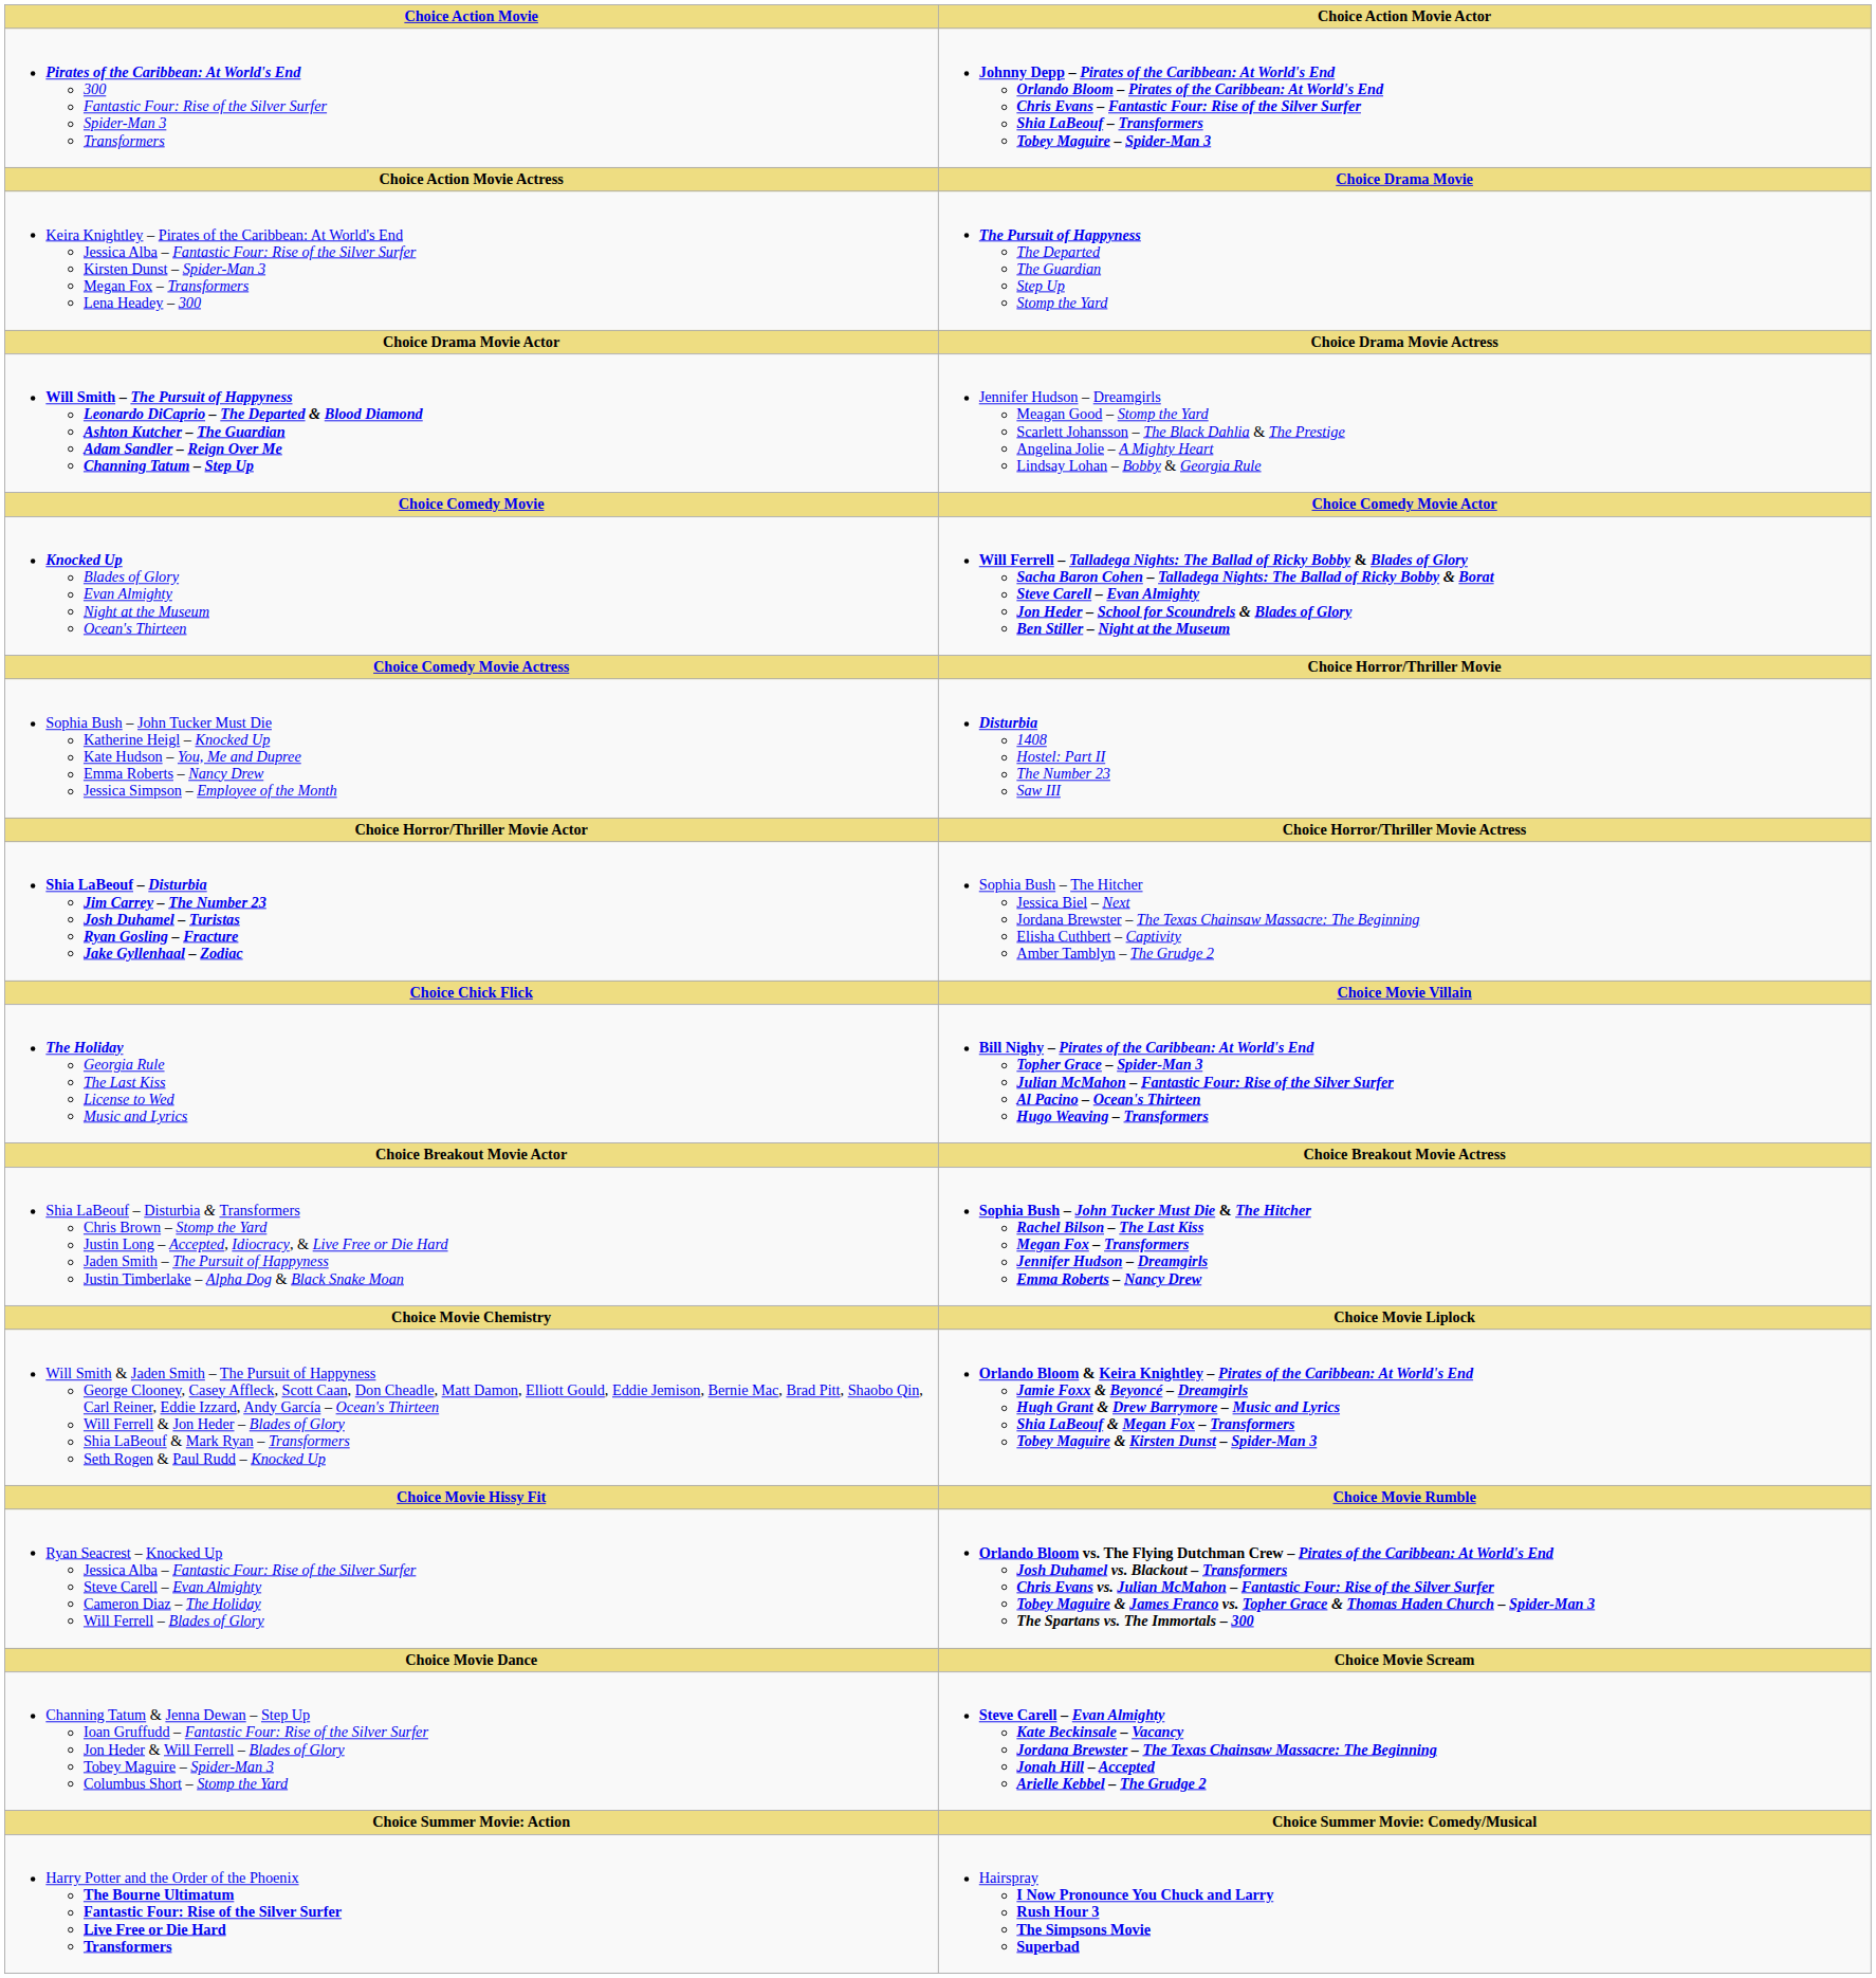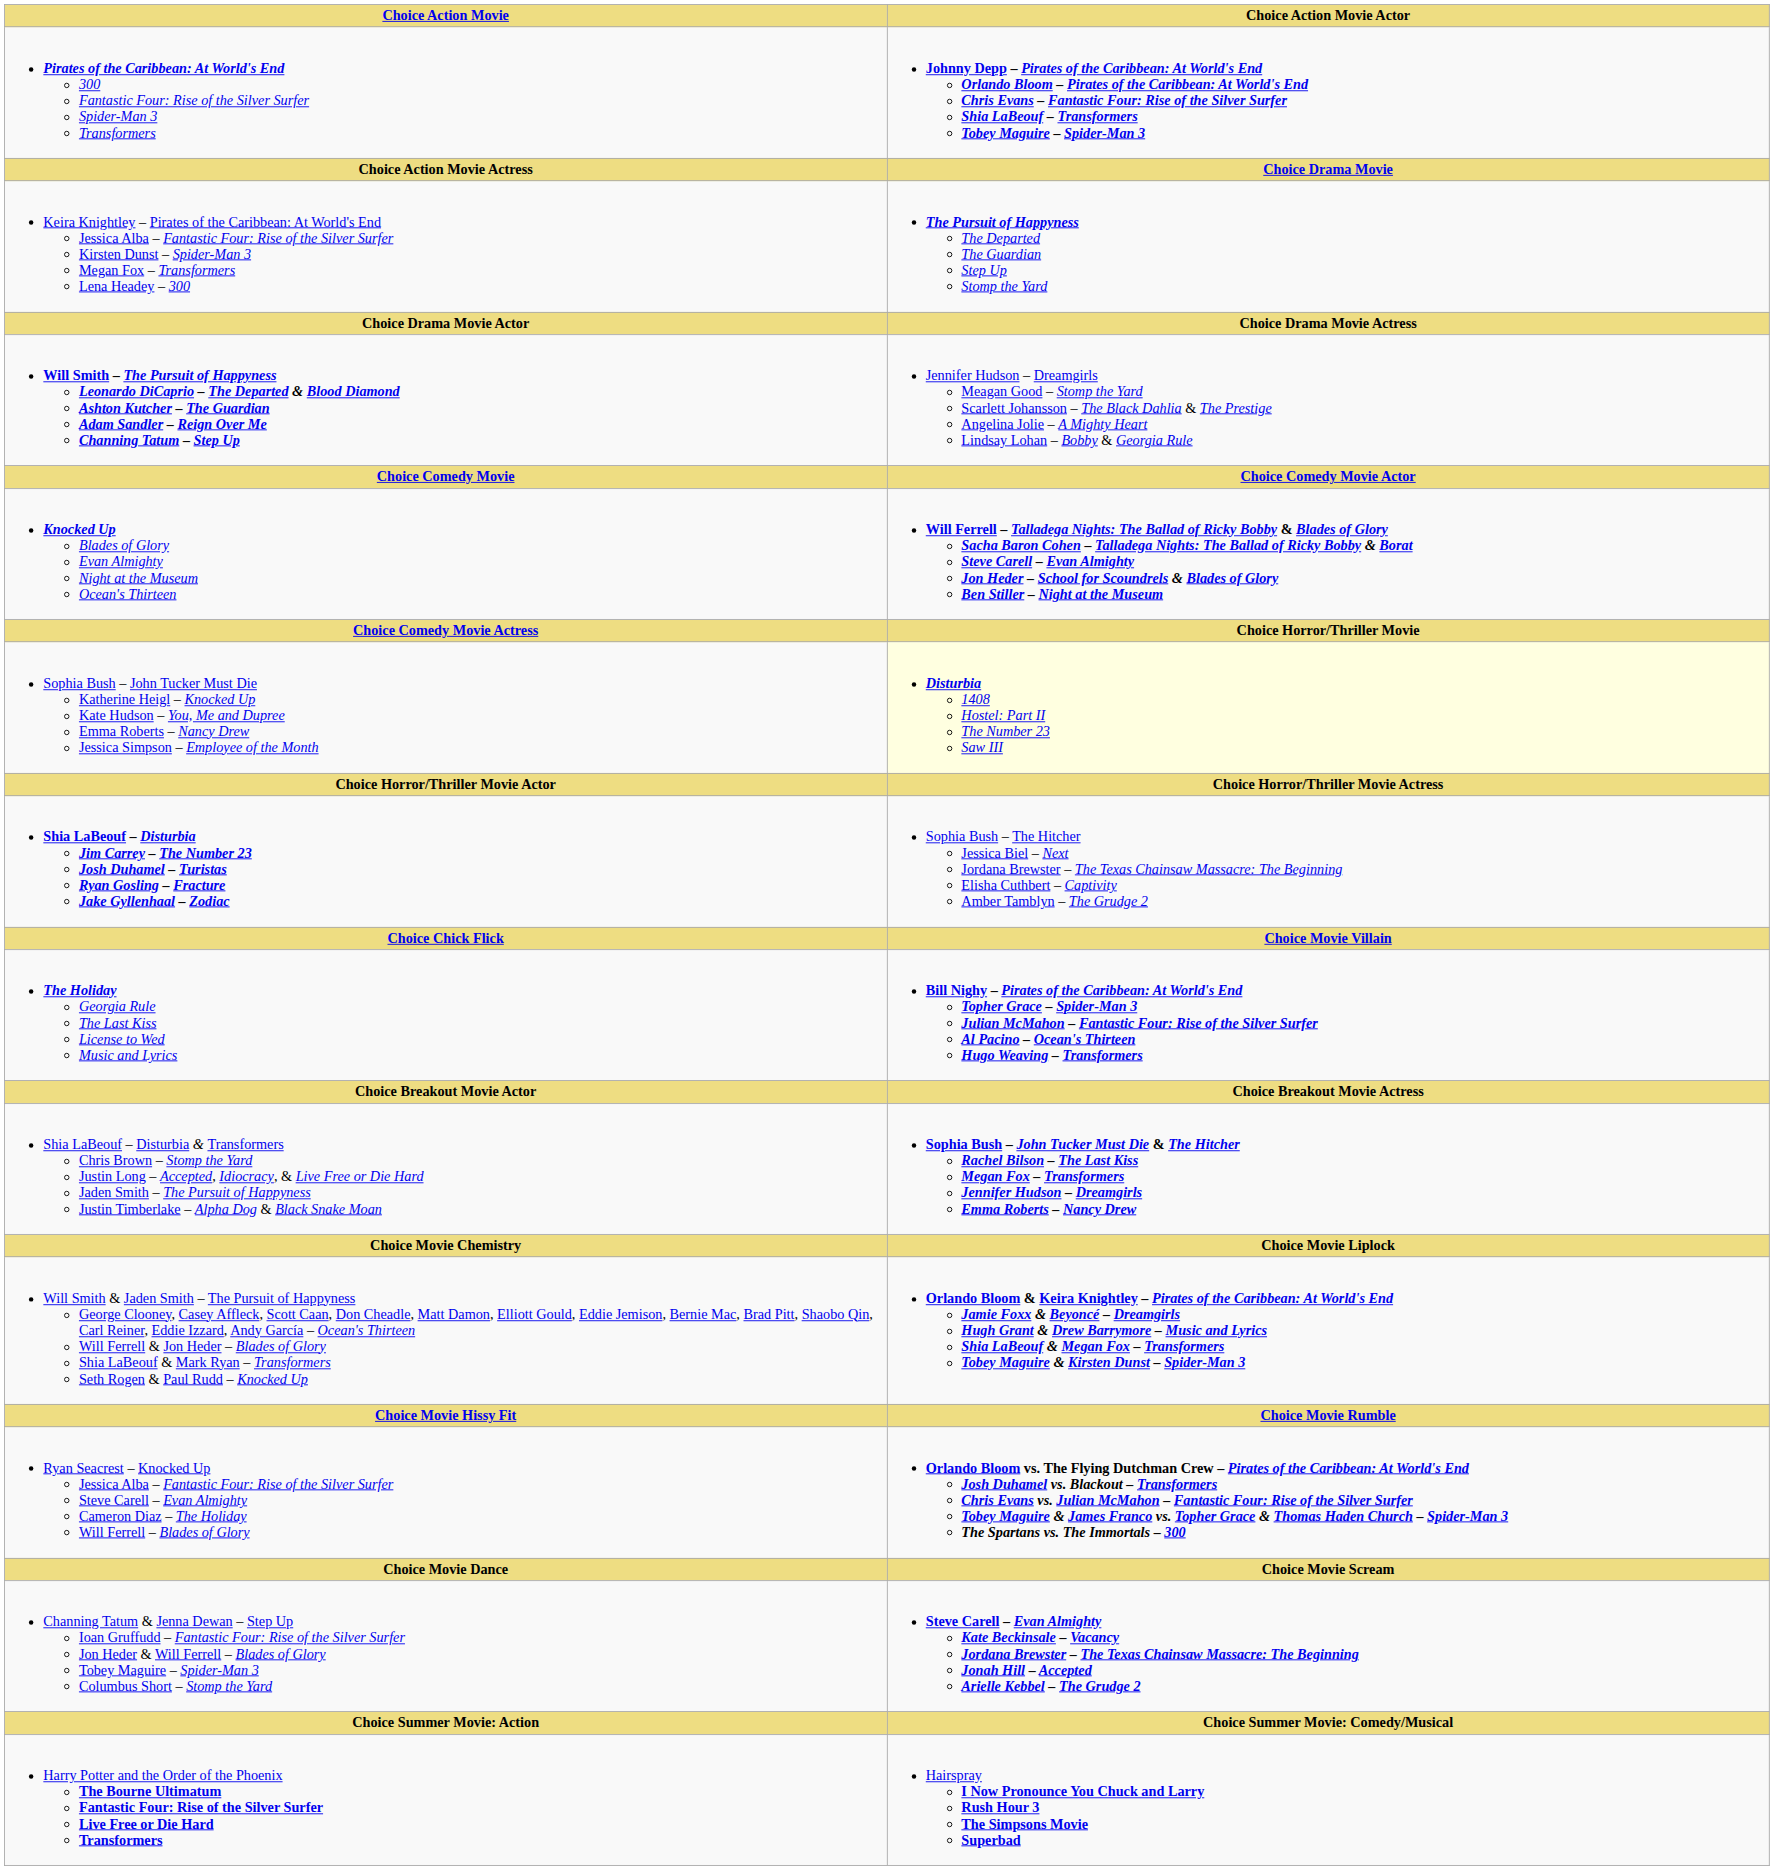row 10 | Choice Action Movie Actor: no background -> lightyellow background
